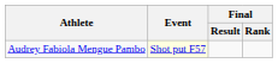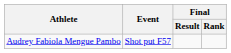Audrey Fabiola Mengue Pambo | Event: lightyellow background -> no background
